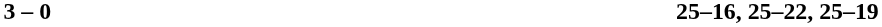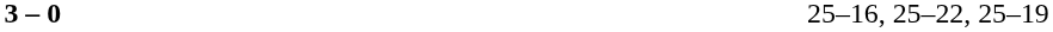row 1 | column 2: bold -> normal
